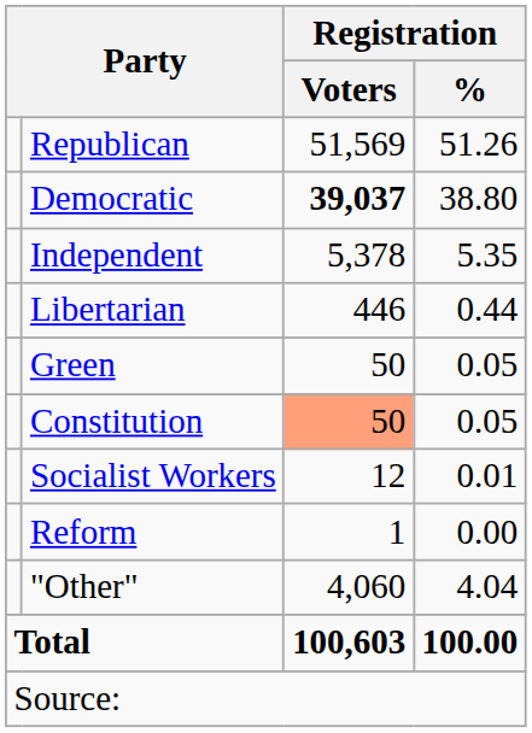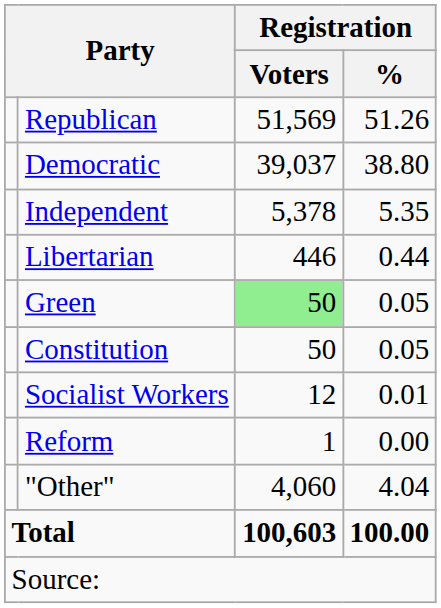Democratic | Registration / Voters: bold -> normal
Green | Registration / Voters: no background -> lightgreen background
Constitution | Registration / Voters: lightsalmon background -> no background
